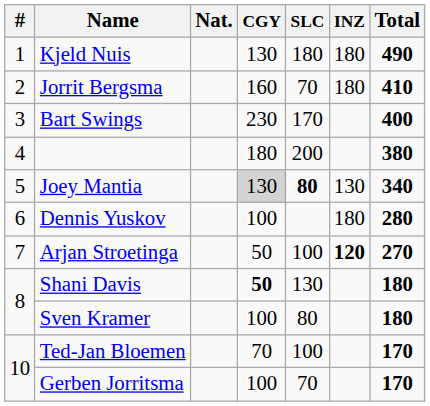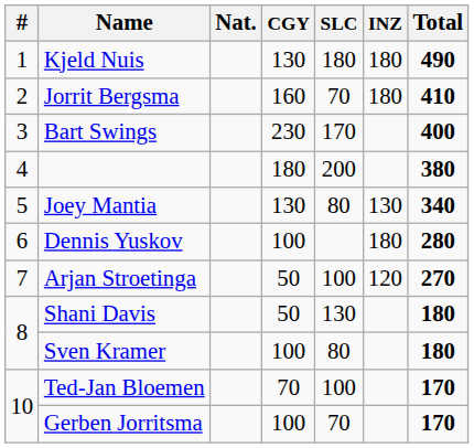Joey Mantia | CGY: lightgrey background -> no background
Joey Mantia | SLC: bold -> normal
Arjan Stroetinga | INZ: bold -> normal
Shani Davis | CGY: bold -> normal
